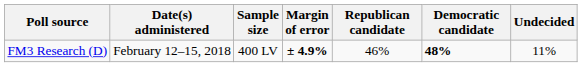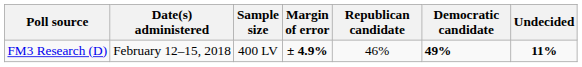FM3 Research (D) | Democratic candidate: 48% -> 49%
FM3 Research (D) | Undecided: normal -> bold
